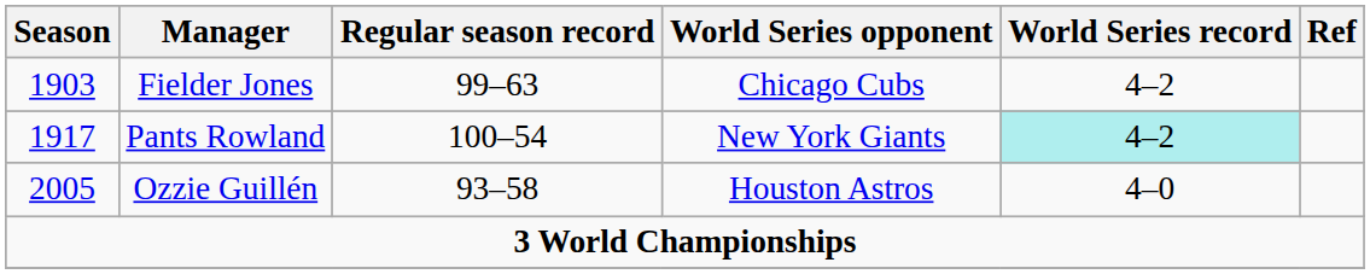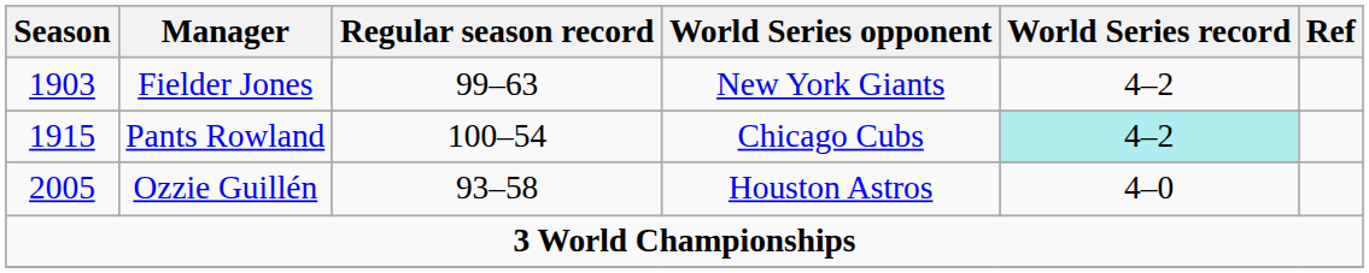Fielder Jones | World Series opponent: Chicago Cubs -> New York Giants
Pants Rowland | Season: 1917 -> 1915
Pants Rowland | World Series opponent: New York Giants -> Chicago Cubs
